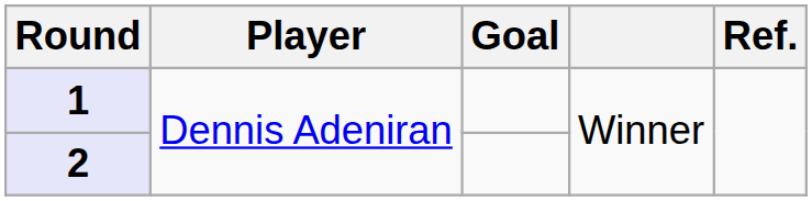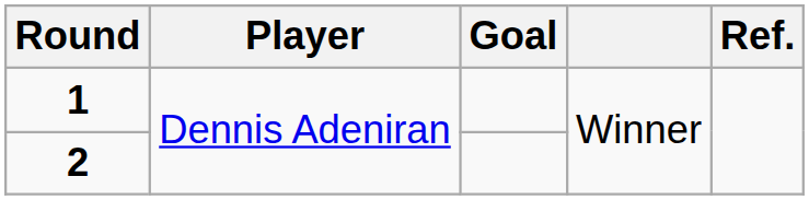1 | Round: lavender background -> no background
2 | Round: lavender background -> no background
